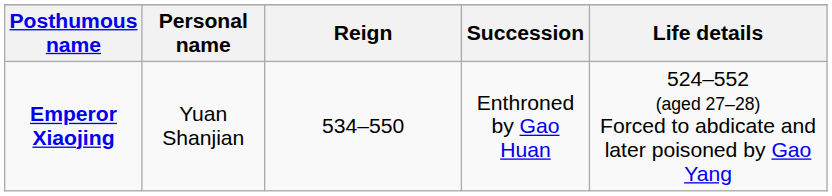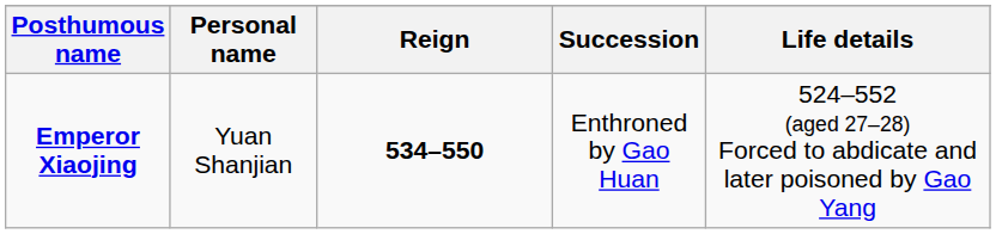Emperor Xiaojing | Reign: normal -> bold
